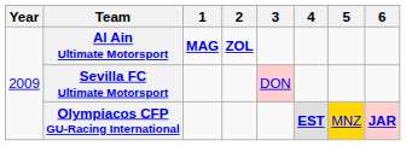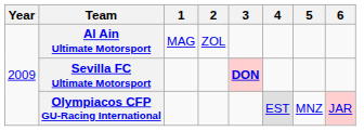Al Ain Ultimate Motorsport | 1: bold -> normal
Al Ain Ultimate Motorsport | 2: bold -> normal
Sevilla FC Ultimate Motorsport | 3: normal -> bold
Olympiacos CFP GU-Racing International | 4: bold -> normal
Olympiacos CFP GU-Racing International | 5: gold background -> no background
Olympiacos CFP GU-Racing International | 6: bold -> normal
